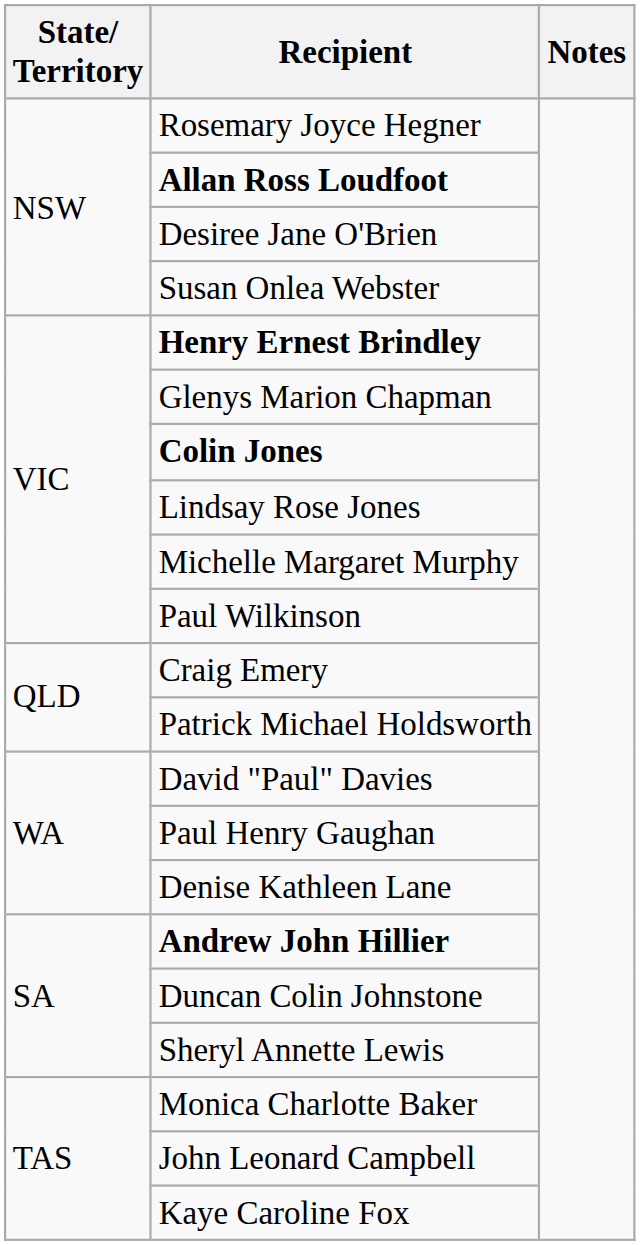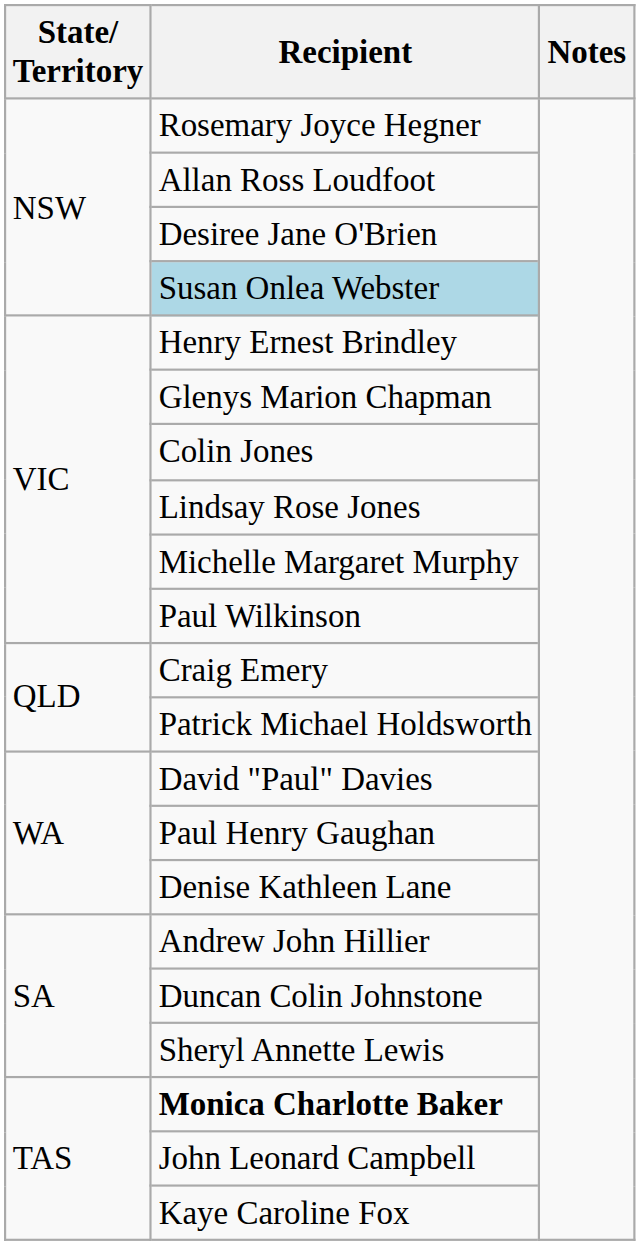Allan Ross Loudfoot | Recipient: bold -> normal
Susan Onlea Webster | Recipient: no background -> lightblue background
Henry Ernest Brindley | Recipient: bold -> normal
Colin Jones | Recipient: bold -> normal
Andrew John Hillier | Recipient: bold -> normal
Monica Charlotte Baker | Recipient: normal -> bold
